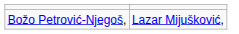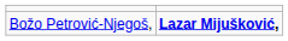Božo Petrović-Njegoš, | column 2: normal -> bold
